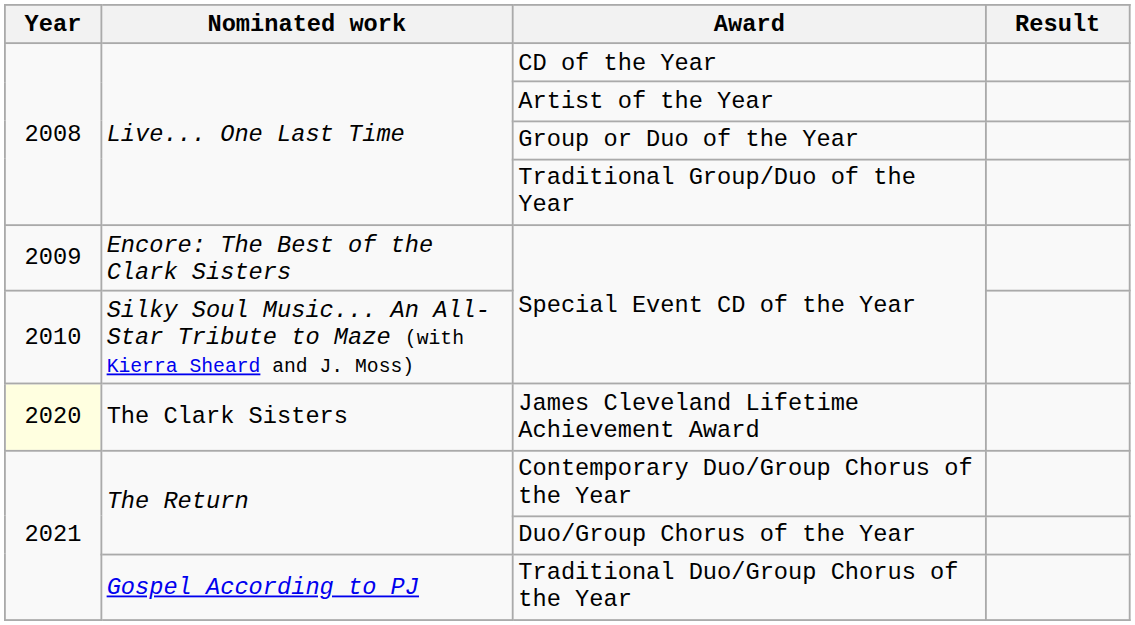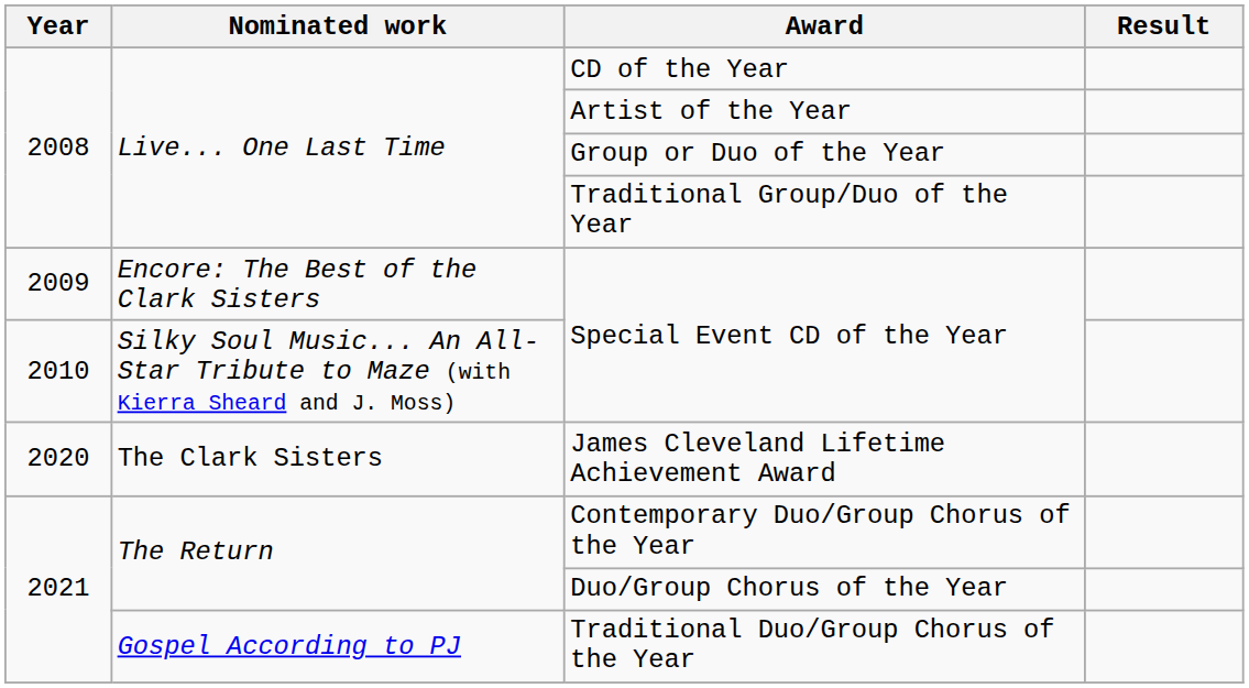James Cleveland Lifetime Achievement Award | Year: lightyellow background -> no background
